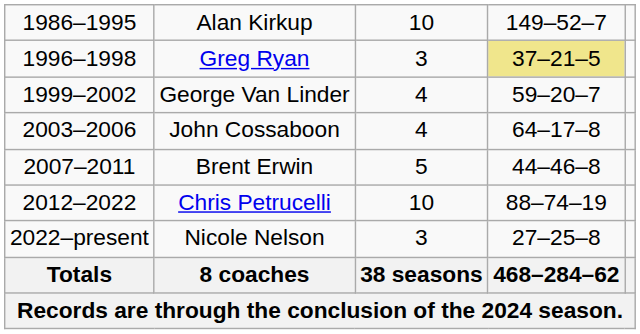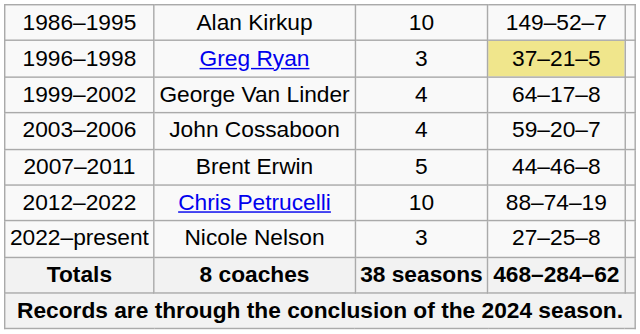George Van Linder | column 4: 59–20–7 -> 64–17–8
John Cossaboon | column 4: 64–17–8 -> 59–20–7
